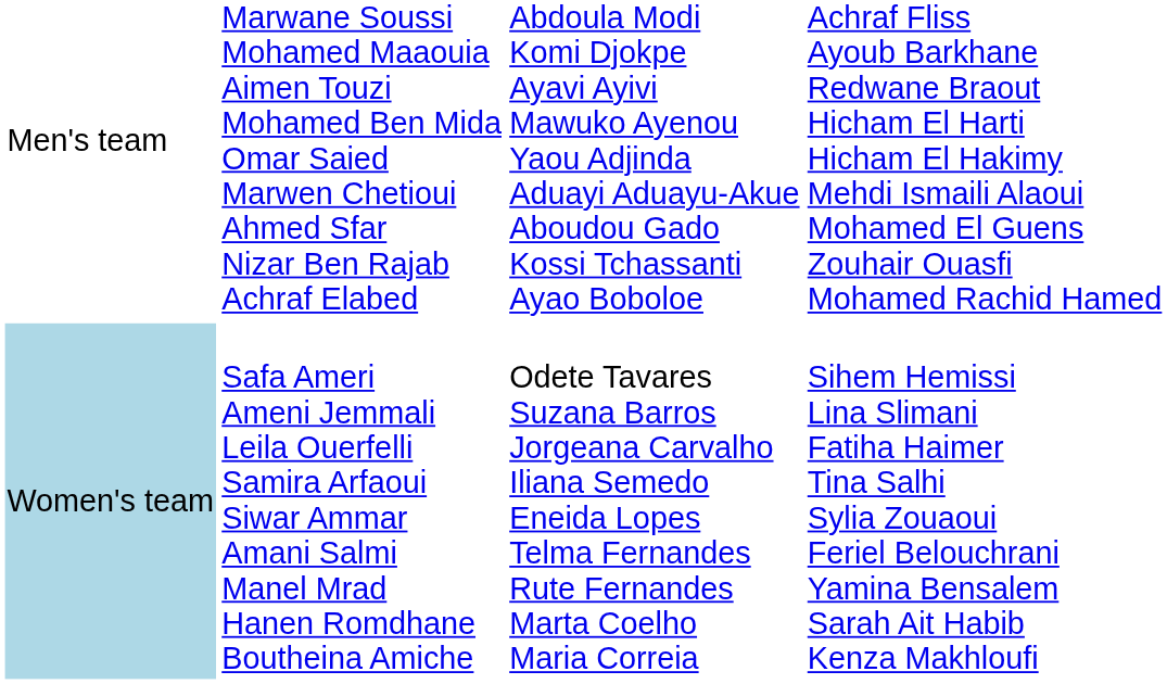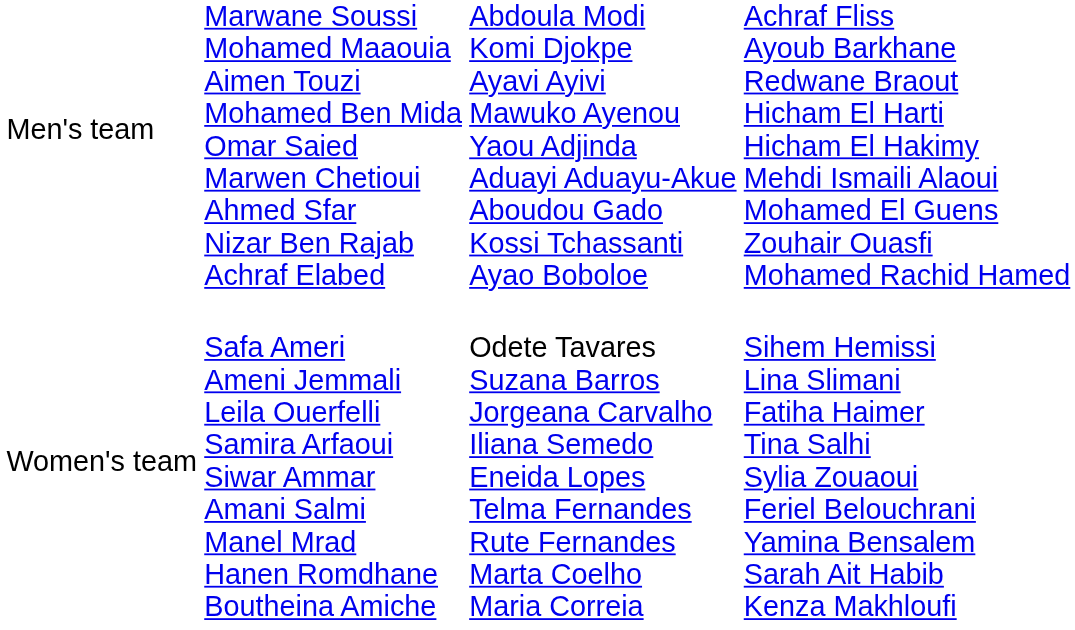Women's team | column 1: lightblue background -> no background
